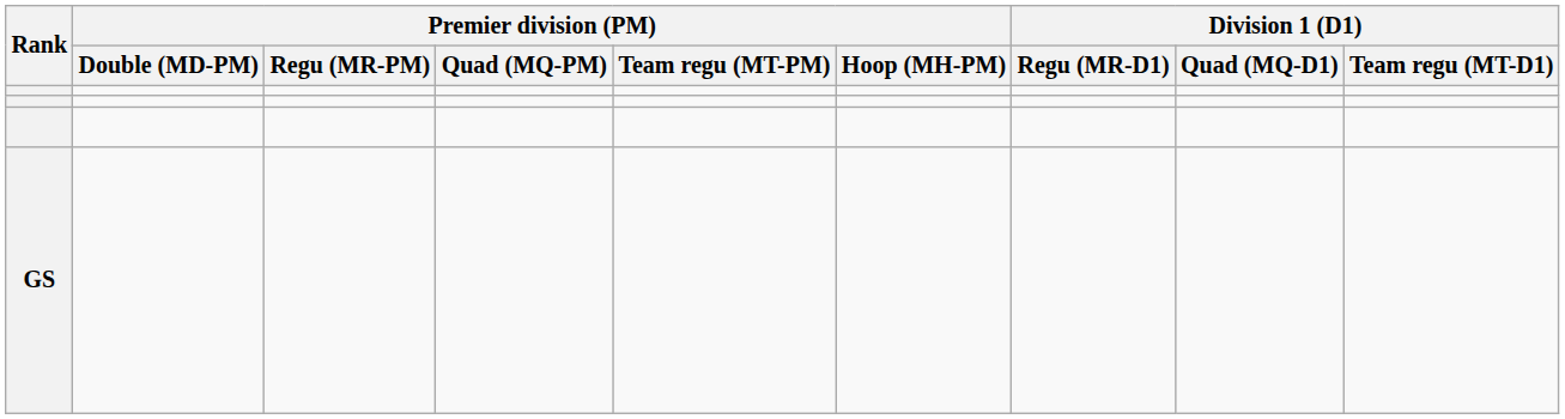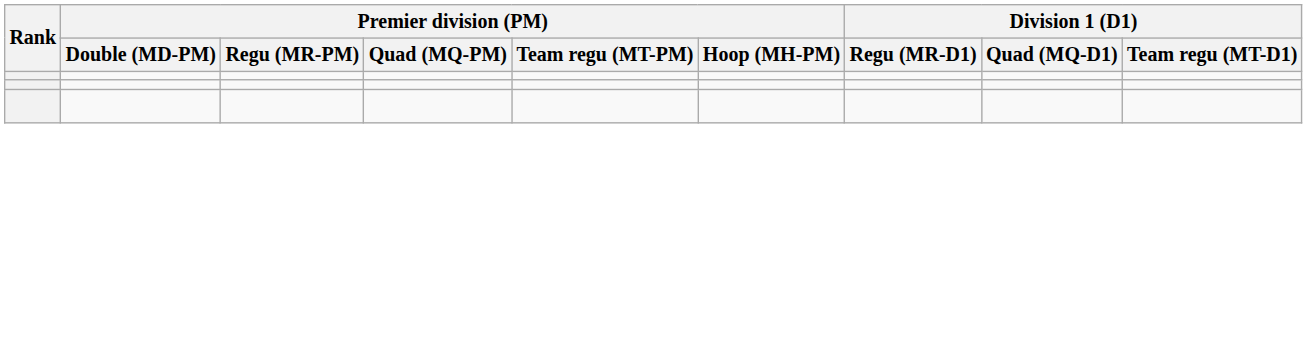- row: GS
